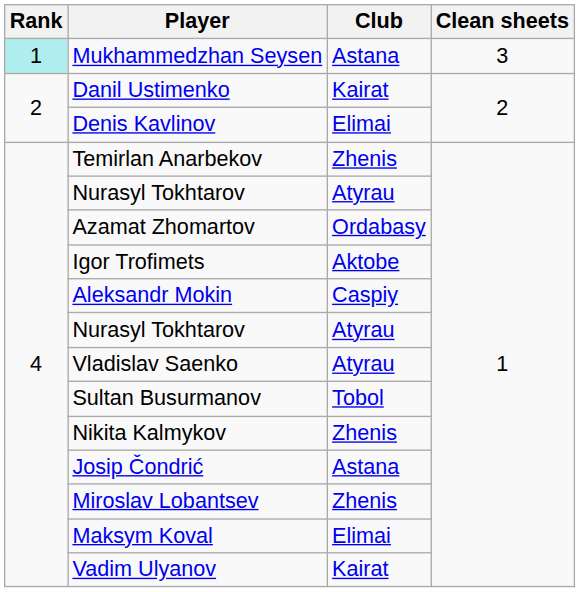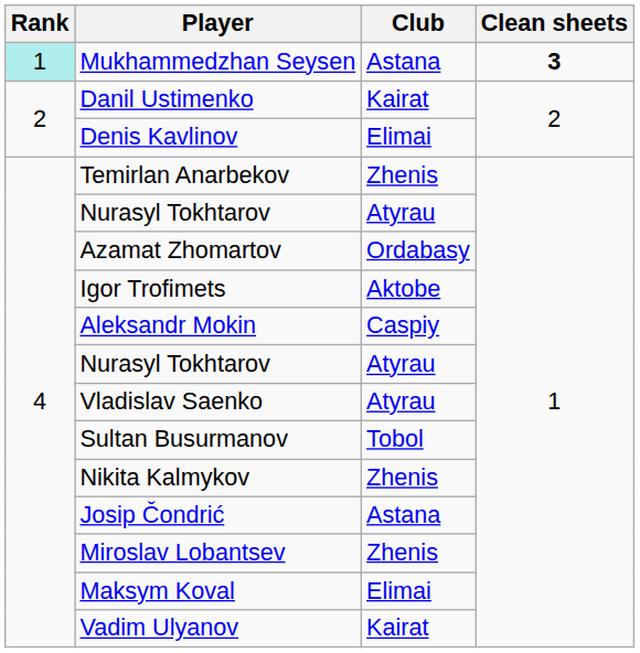Mukhammedzhan Seysen | Clean sheets: normal -> bold
